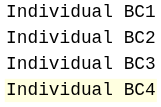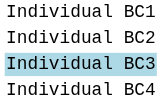Individual BC3 | column 1: no background -> lightblue background
Individual BC4 | column 1: lightyellow background -> no background
